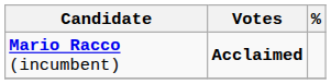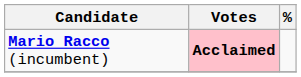Mario Racco (incumbent) | Votes: no background -> pink background
